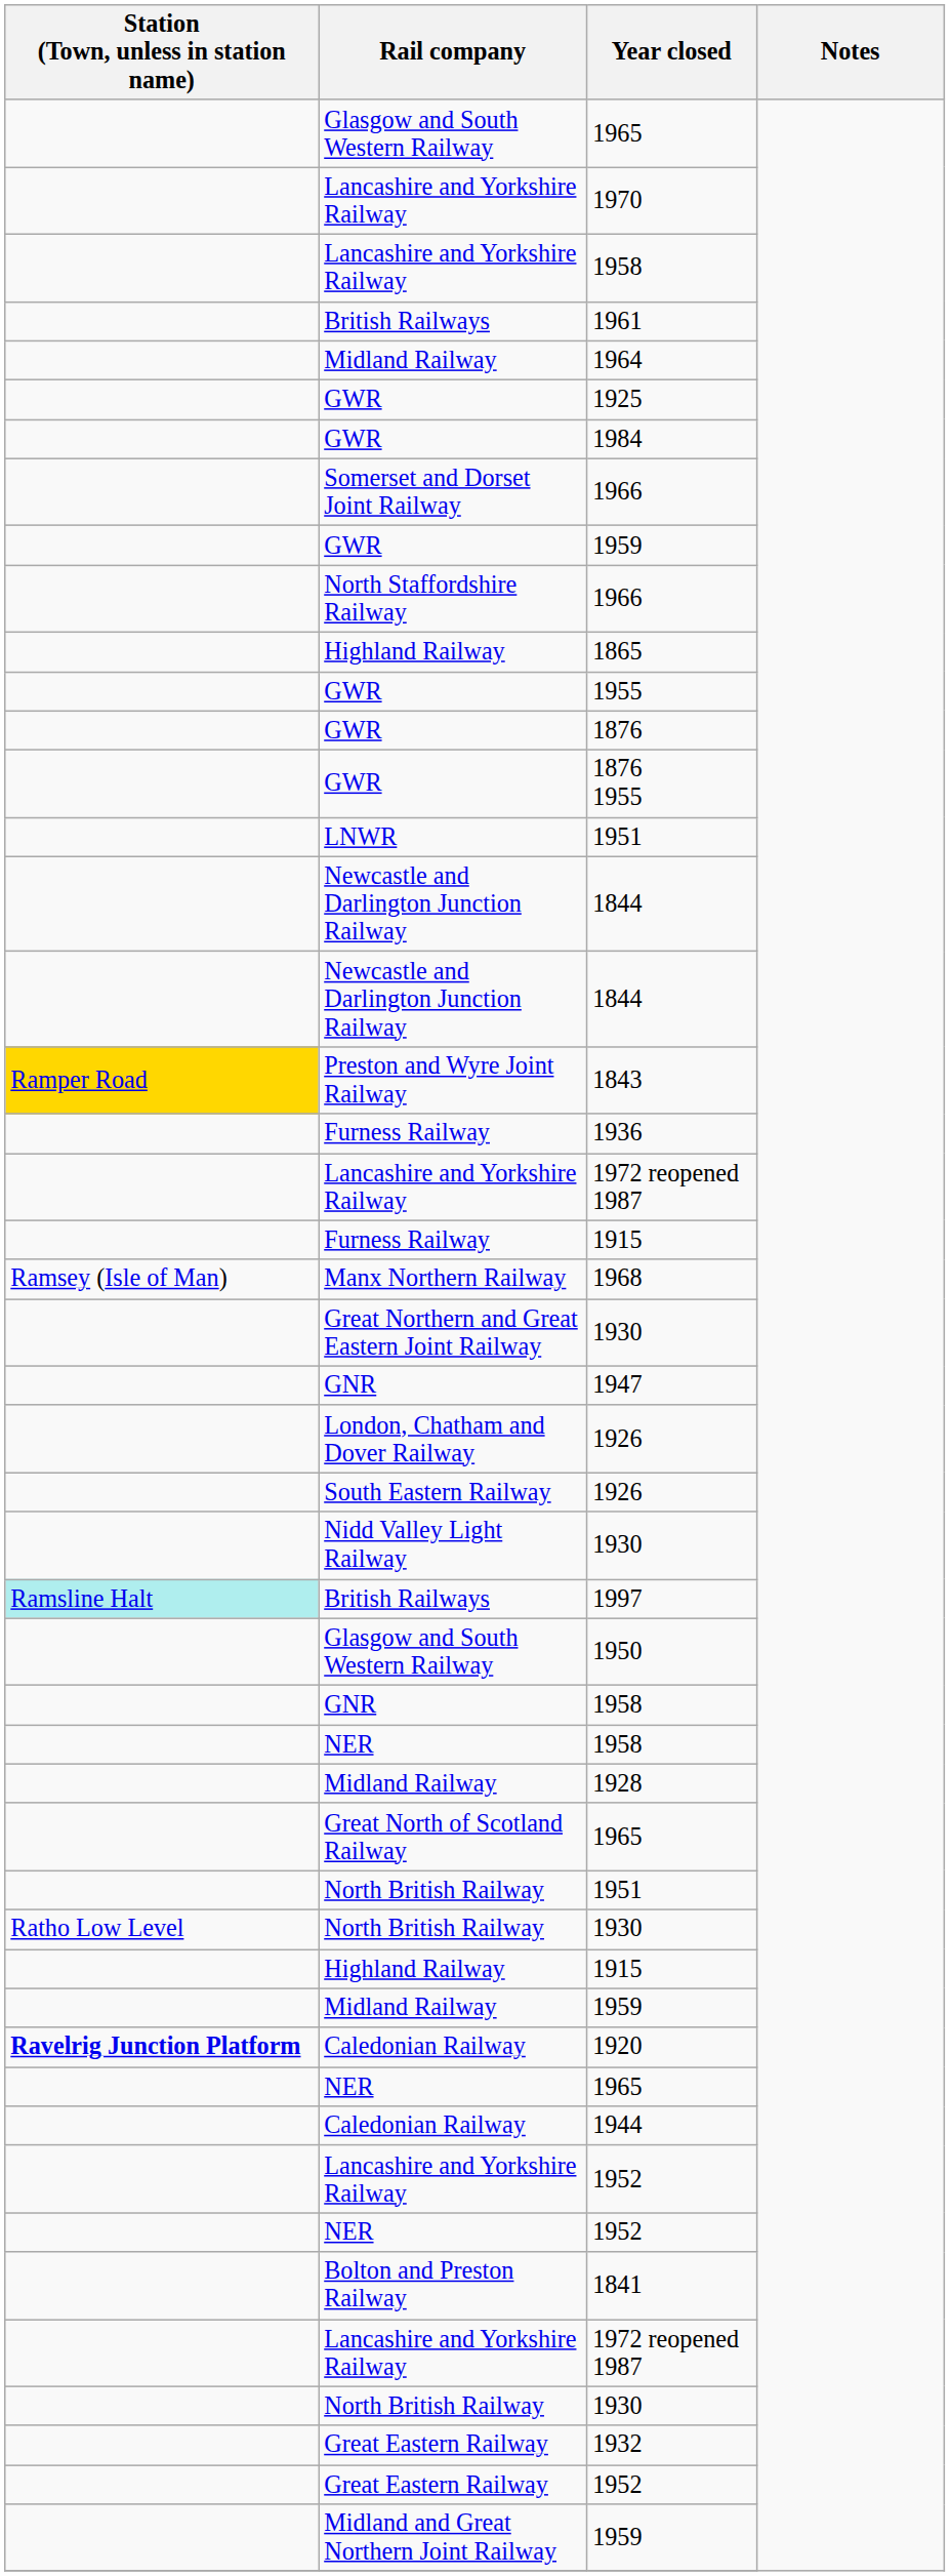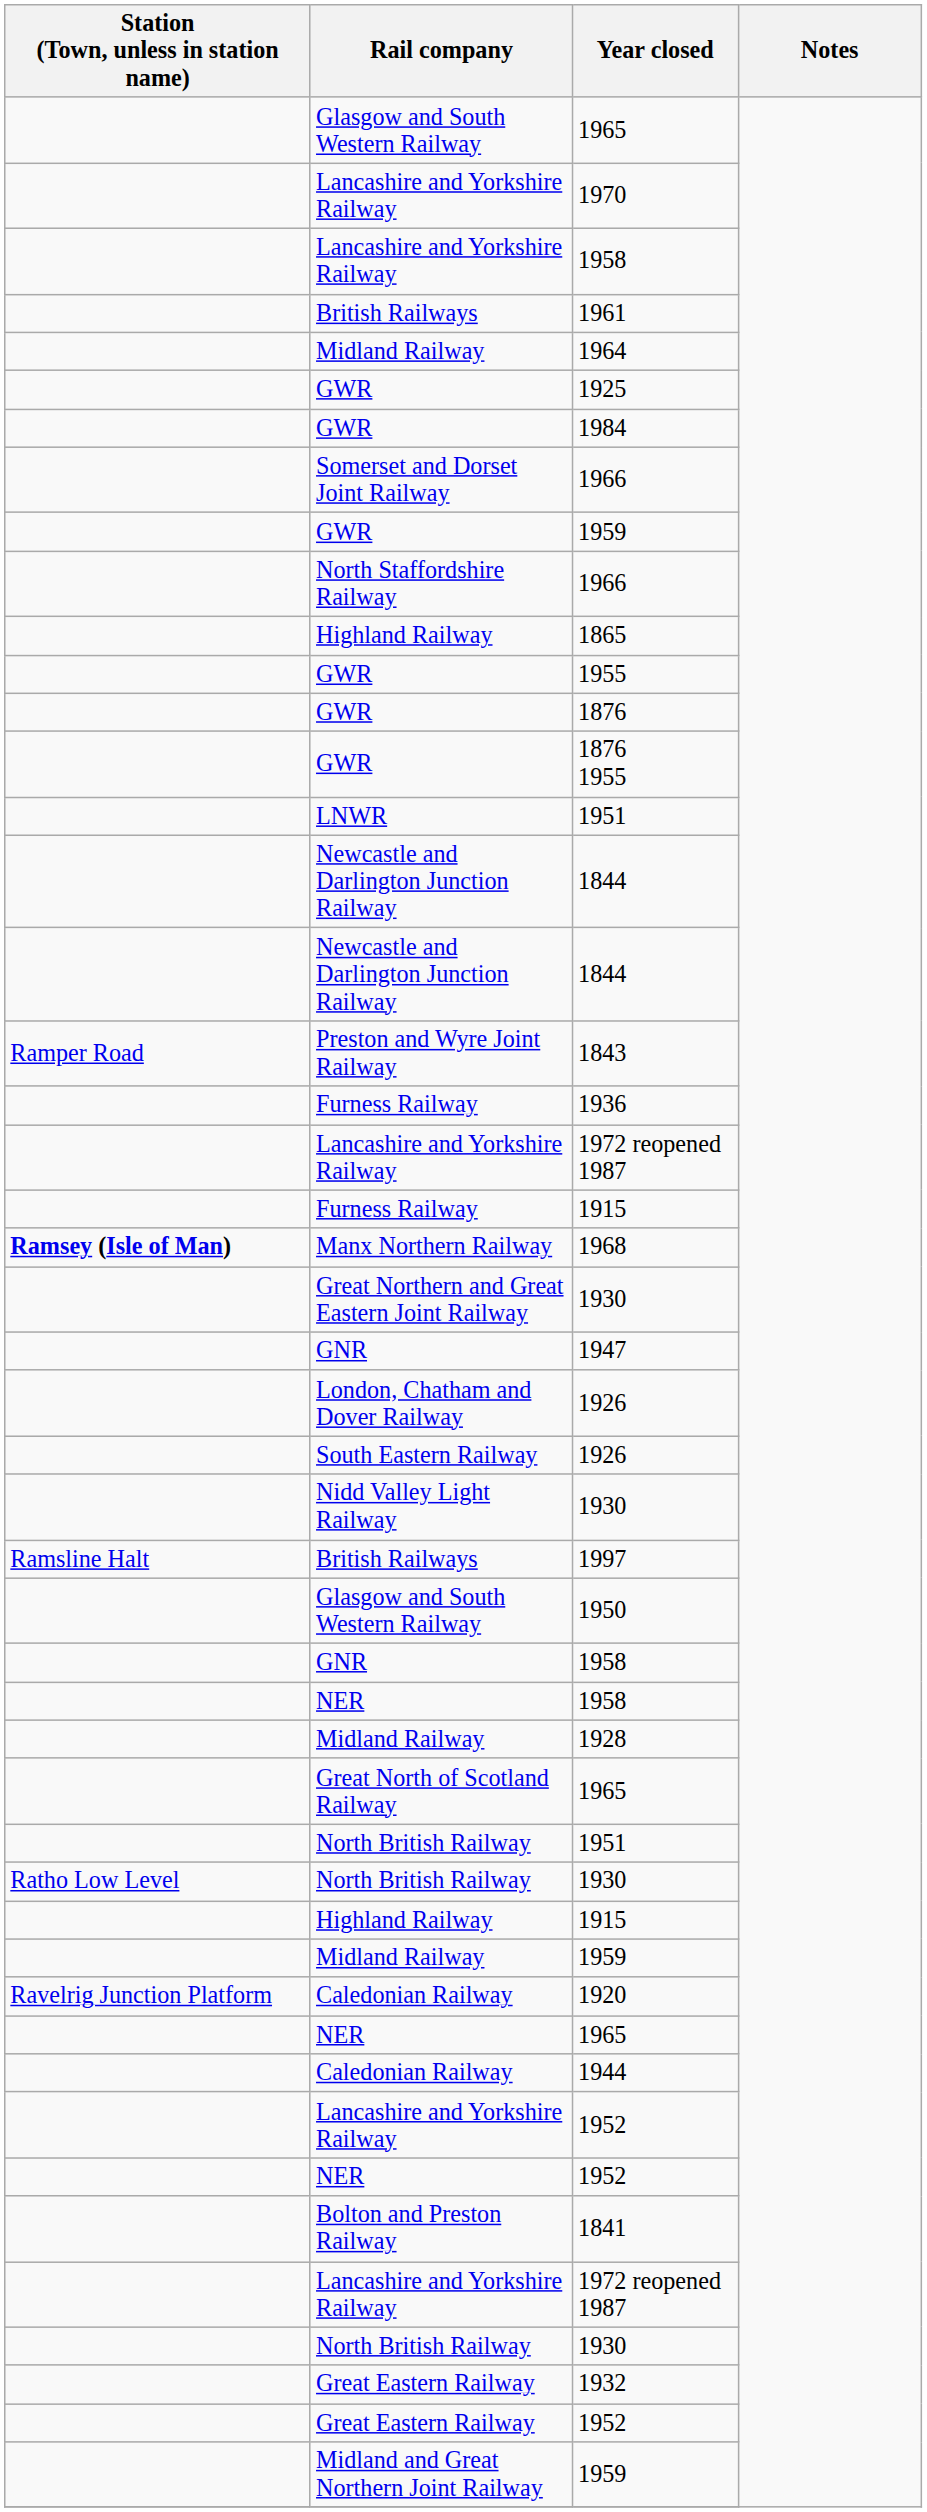1843 | Station (Town, unless in station name): gold background -> no background
1968 | Station (Town, unless in station name): normal -> bold
1997 | Station (Town, unless in station name): paleturquoise background -> no background
1920 | Station (Town, unless in station name): bold -> normal
